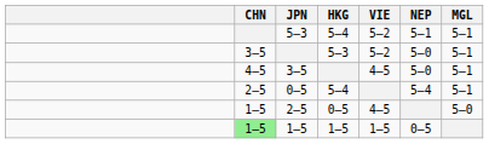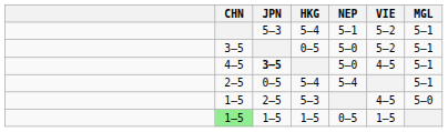columns swapped: VIE <-> NEP
row 3 | HKG: 5–3 -> 0–5
row 4 | JPN: normal -> bold
row 6 | HKG: 0–5 -> 5–3
